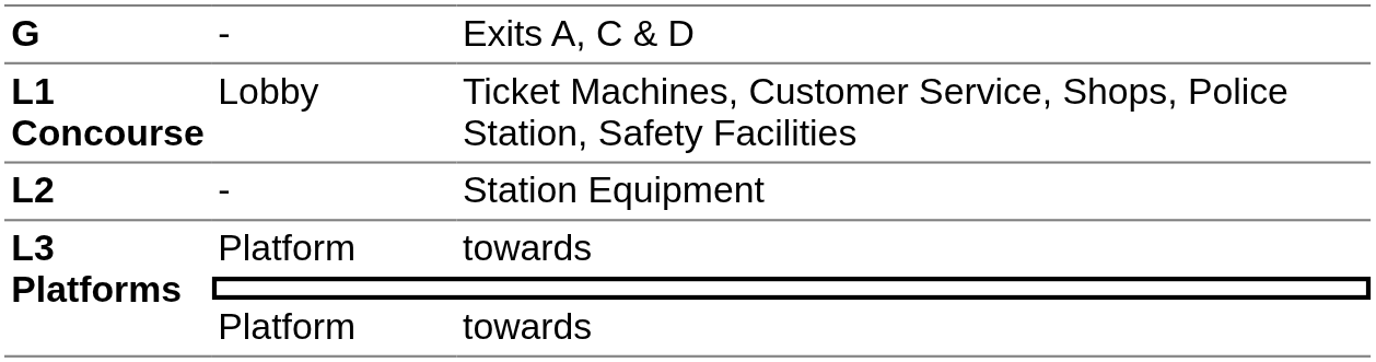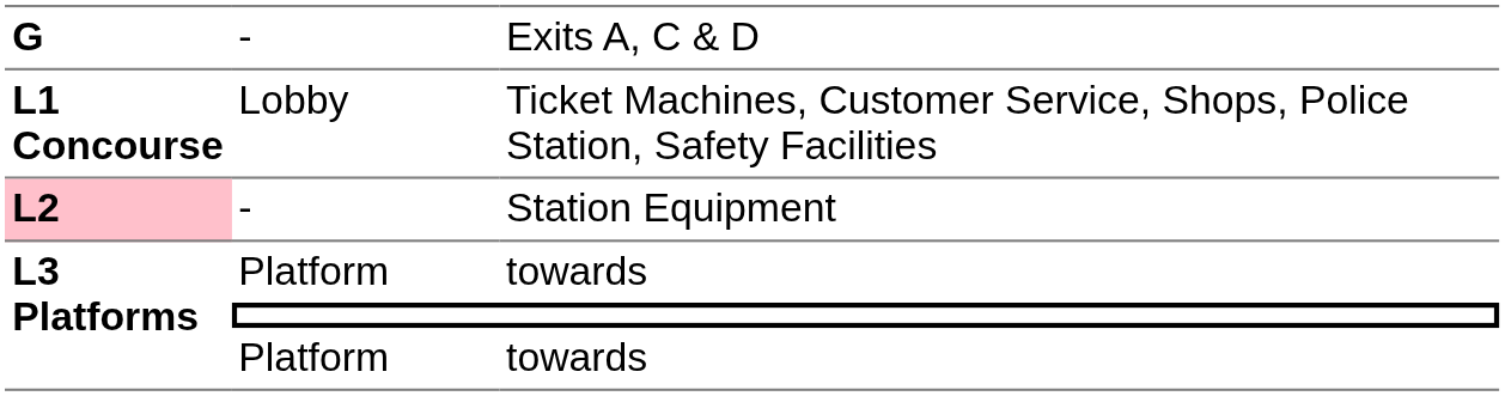- / Station Equipment | column 1: no background -> pink background
